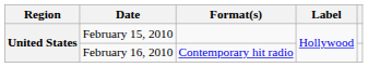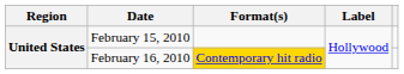February 16, 2010 | Format(s): no background -> gold background
